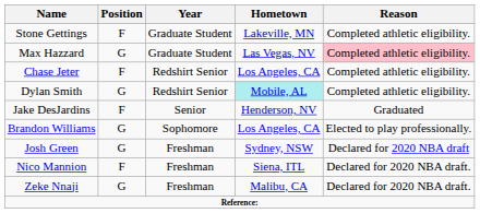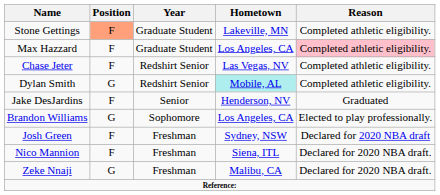Stone Gettings | Position: no background -> lightsalmon background
Max Hazzard | Position: G -> F
Max Hazzard | Hometown: Las Vegas, NV -> Los Angeles, CA
Chase Jeter | Hometown: Los Angeles, CA -> Las Vegas, NV
Josh Green | Position: G -> F
